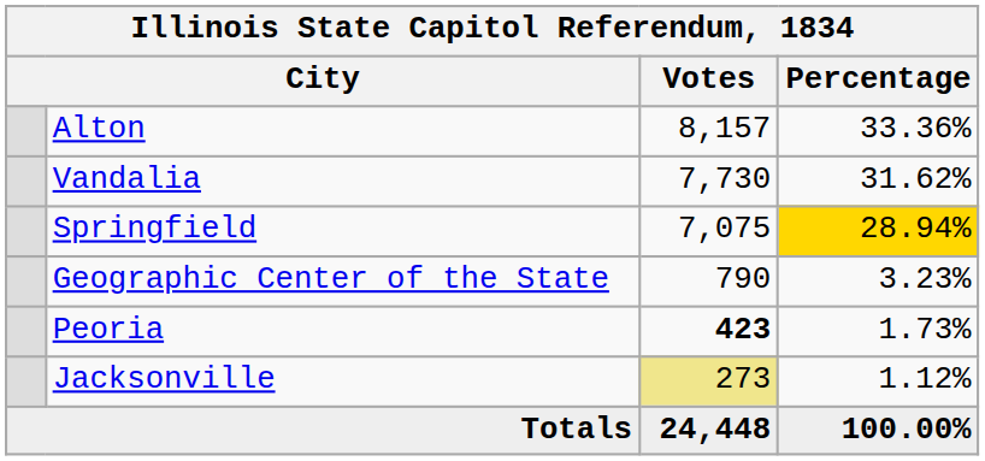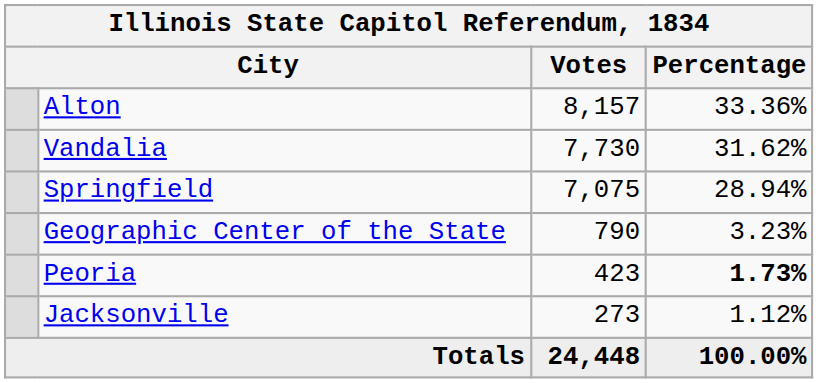Springfield | Percentage: gold background -> no background
Peoria | Votes: bold -> normal
Peoria | Percentage: normal -> bold
Jacksonville | Votes: khaki background -> no background
